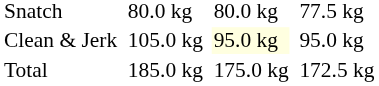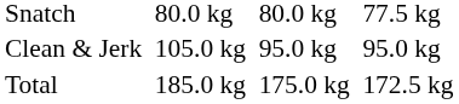Clean & Jerk | column 3: lightyellow background -> no background
